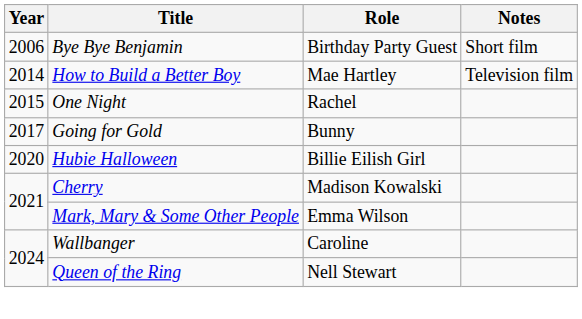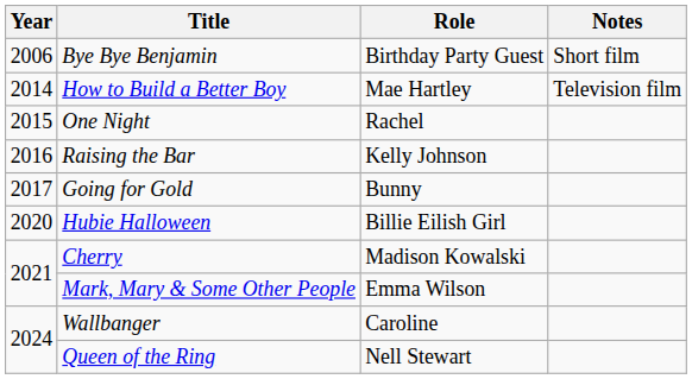+ row: 2016 | Raising the Bar | Kelly Johnson
